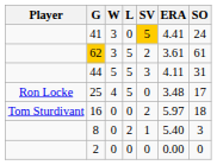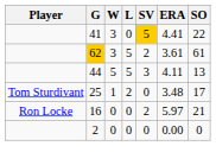41 | SO: 24 -> 22
44 | SO: 31 -> 13
25 | Player: Ron Locke -> Tom Sturdivant
25 | W: 4 -> 1
25 | L: 5 -> 2
16 | Player: Tom Sturdivant -> Ron Locke
16 | SO: 18 -> 21
- row: 8 | 0 | 2 | 1 | 5.40 | 3
